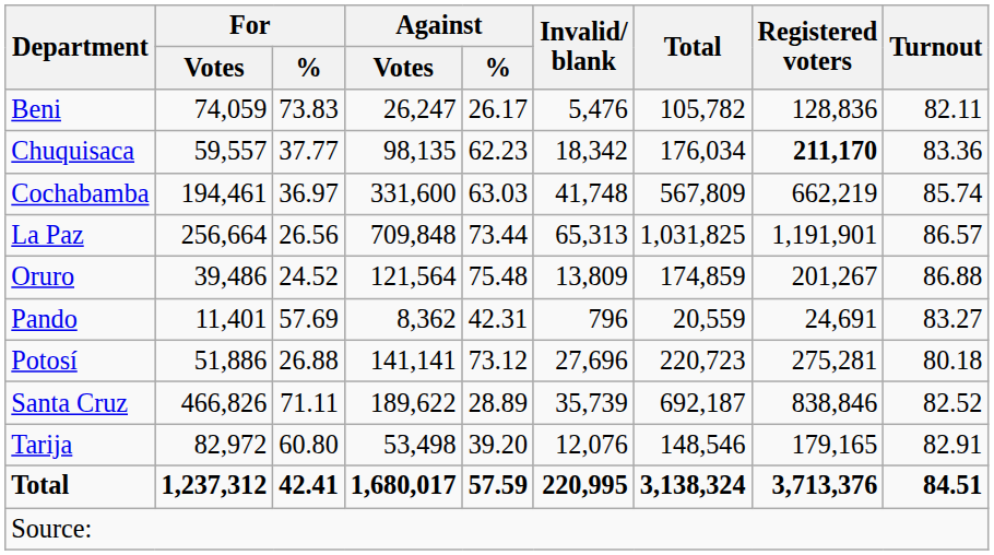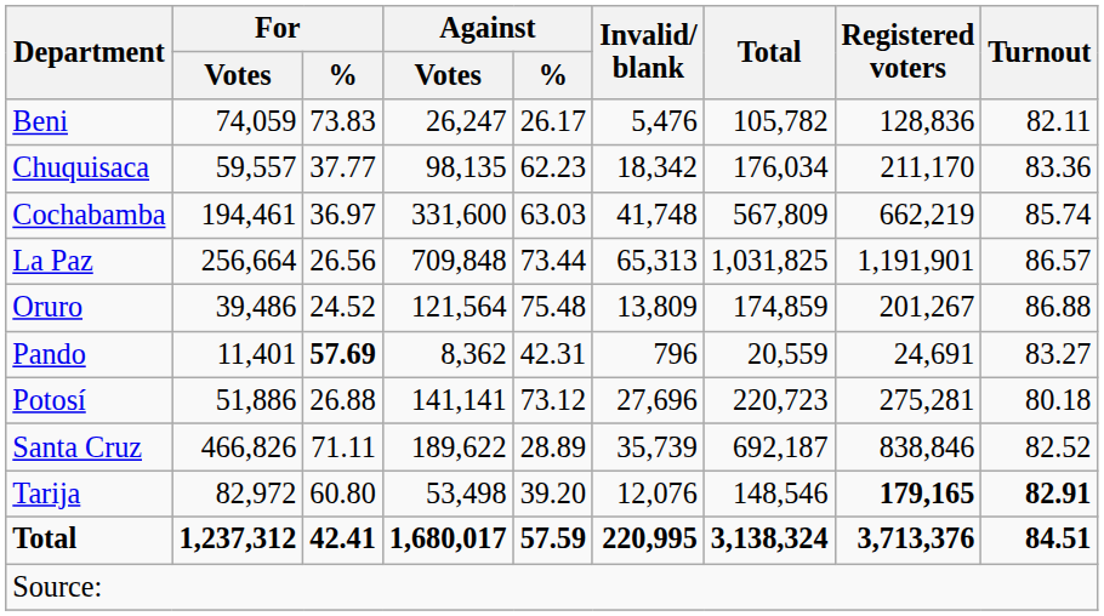Chuquisaca | Registered voters: bold -> normal
Pando | For / %: normal -> bold
Tarija | Registered voters: normal -> bold
Tarija | Turnout: normal -> bold
